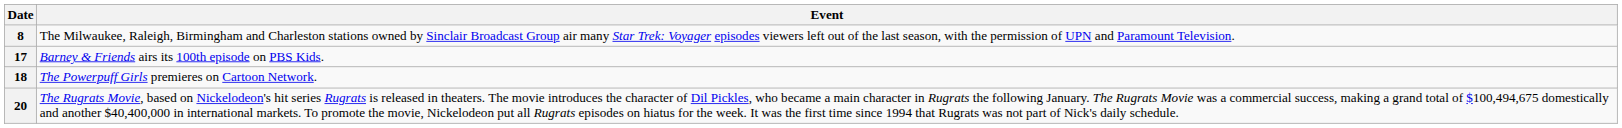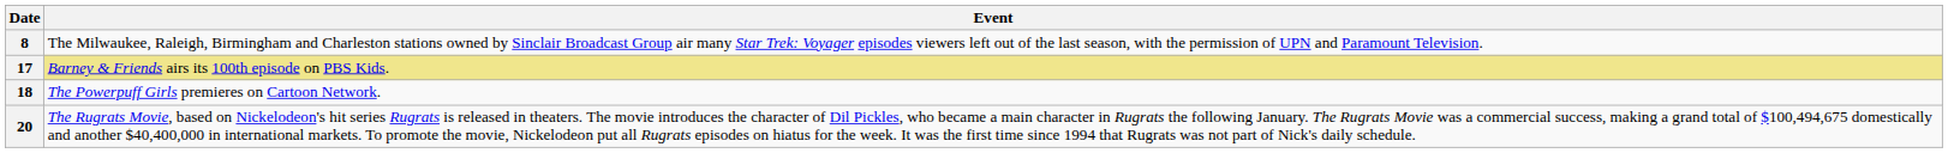17 | Event: no background -> khaki background
